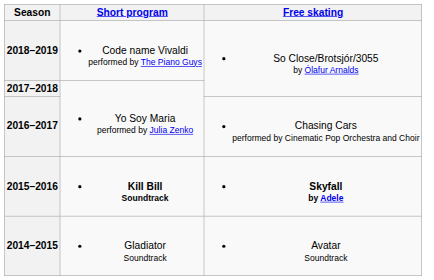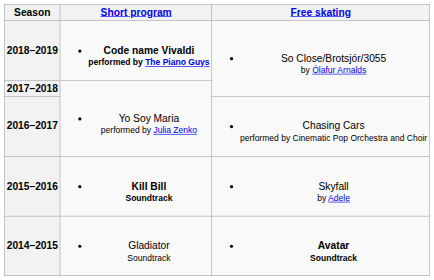2018–2019 | Short program: normal -> bold
2015–2016 | Free skating: bold -> normal
2014–2015 | Free skating: normal -> bold
